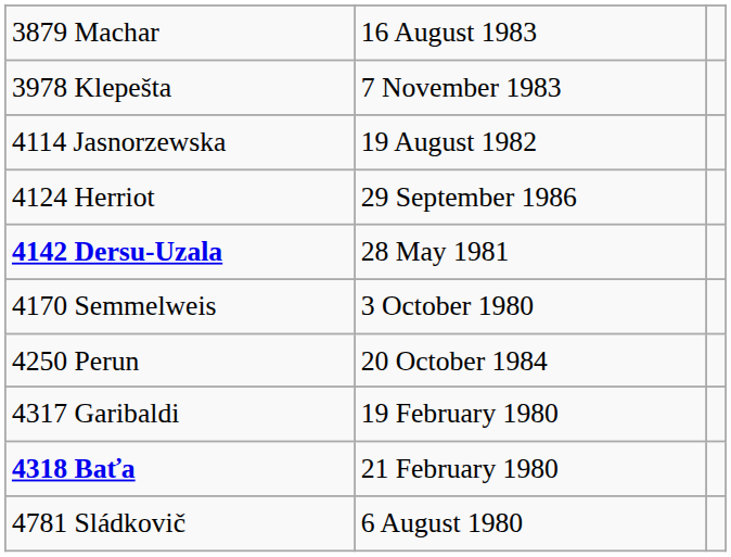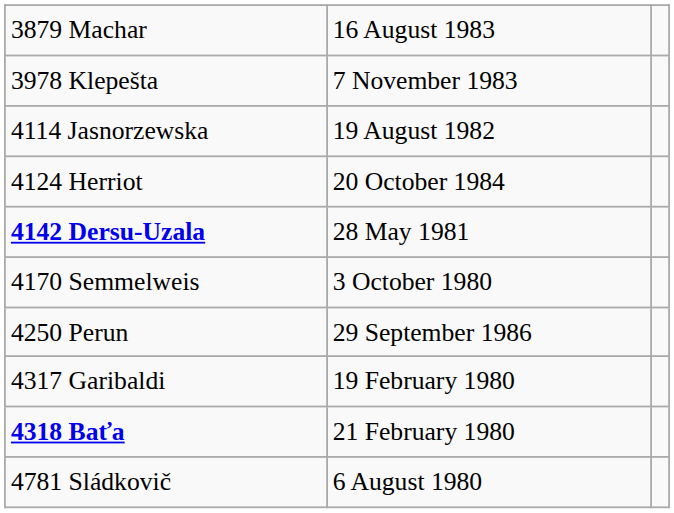4124 Herriot | column 2: 29 September 1986 -> 20 October 1984
4250 Perun | column 2: 20 October 1984 -> 29 September 1986
